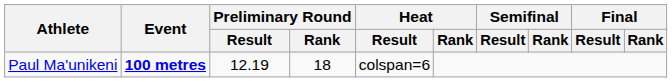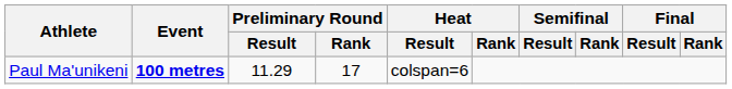Paul Ma'unikeni | Preliminary Round / Result: 12.19 -> 11.29
Paul Ma'unikeni | Preliminary Round / Rank: 18 -> 17
